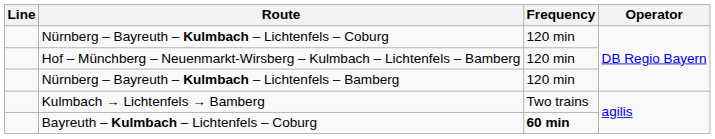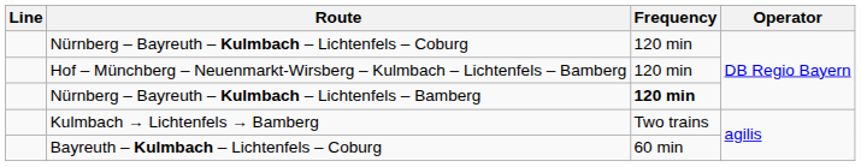Nürnberg – Bayreuth – Kulmbach – Lichtenfels – Bamberg | Frequency: normal -> bold
Bayreuth – Kulmbach – Lichtenfels – Coburg | Frequency: bold -> normal
